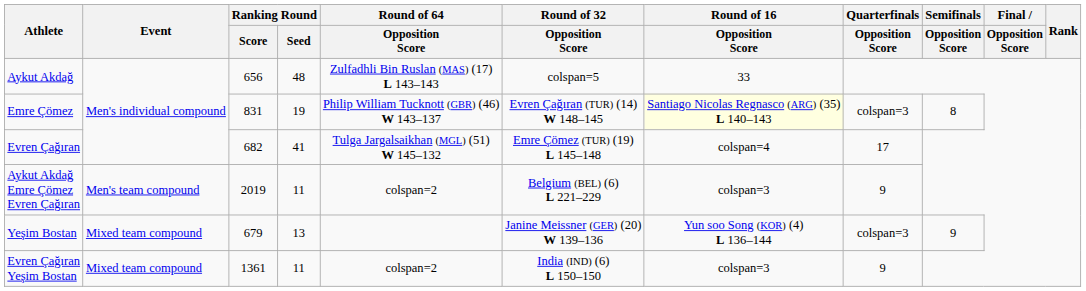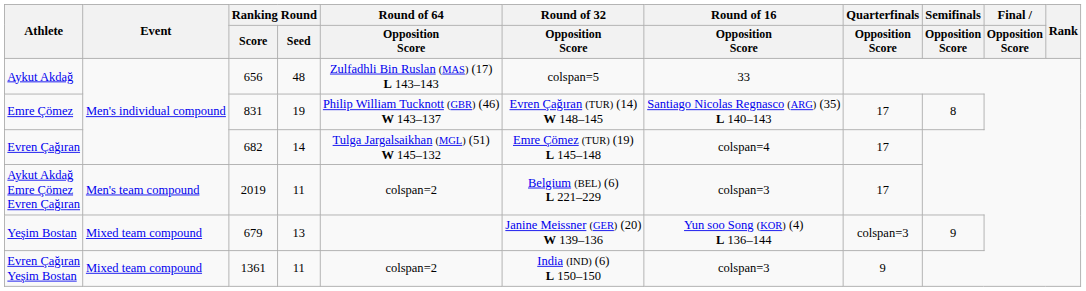Emre Çömez | Round of 16 / Opposition Score: lightyellow background -> no background
Emre Çömez | Quarterfinals / Opposition Score: colspan=3 -> 17
Evren Çağıran | Ranking Round / Seed: 41 -> 14
Aykut Akdağ Emre Çömez Evren Çağıran | Quarterfinals / Opposition Score: 9 -> 17
